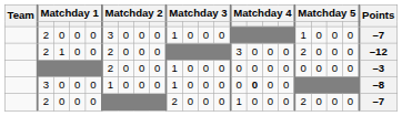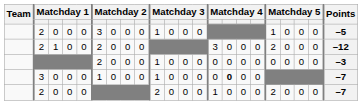row 3 | Points: –7 -> –5
row 6 | Points: –8 -> –7
